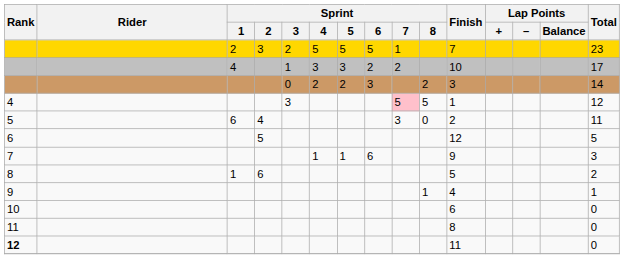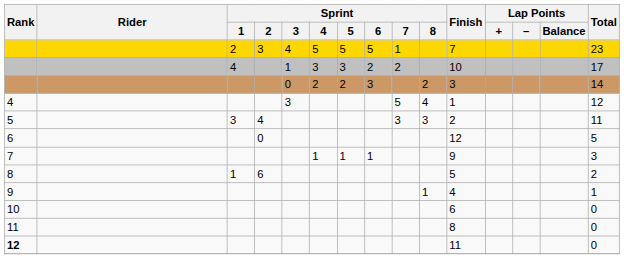row 3 | Sprint / 3: 2 -> 4
row 6 | Sprint / 7: pink background -> no background
row 6 | Sprint / 8: 5 -> 4
row 7 | Sprint / 1: 6 -> 3
row 7 | Sprint / 8: 0 -> 3
row 8 | Sprint / 2: 5 -> 0
row 9 | Sprint / 6: 6 -> 1
